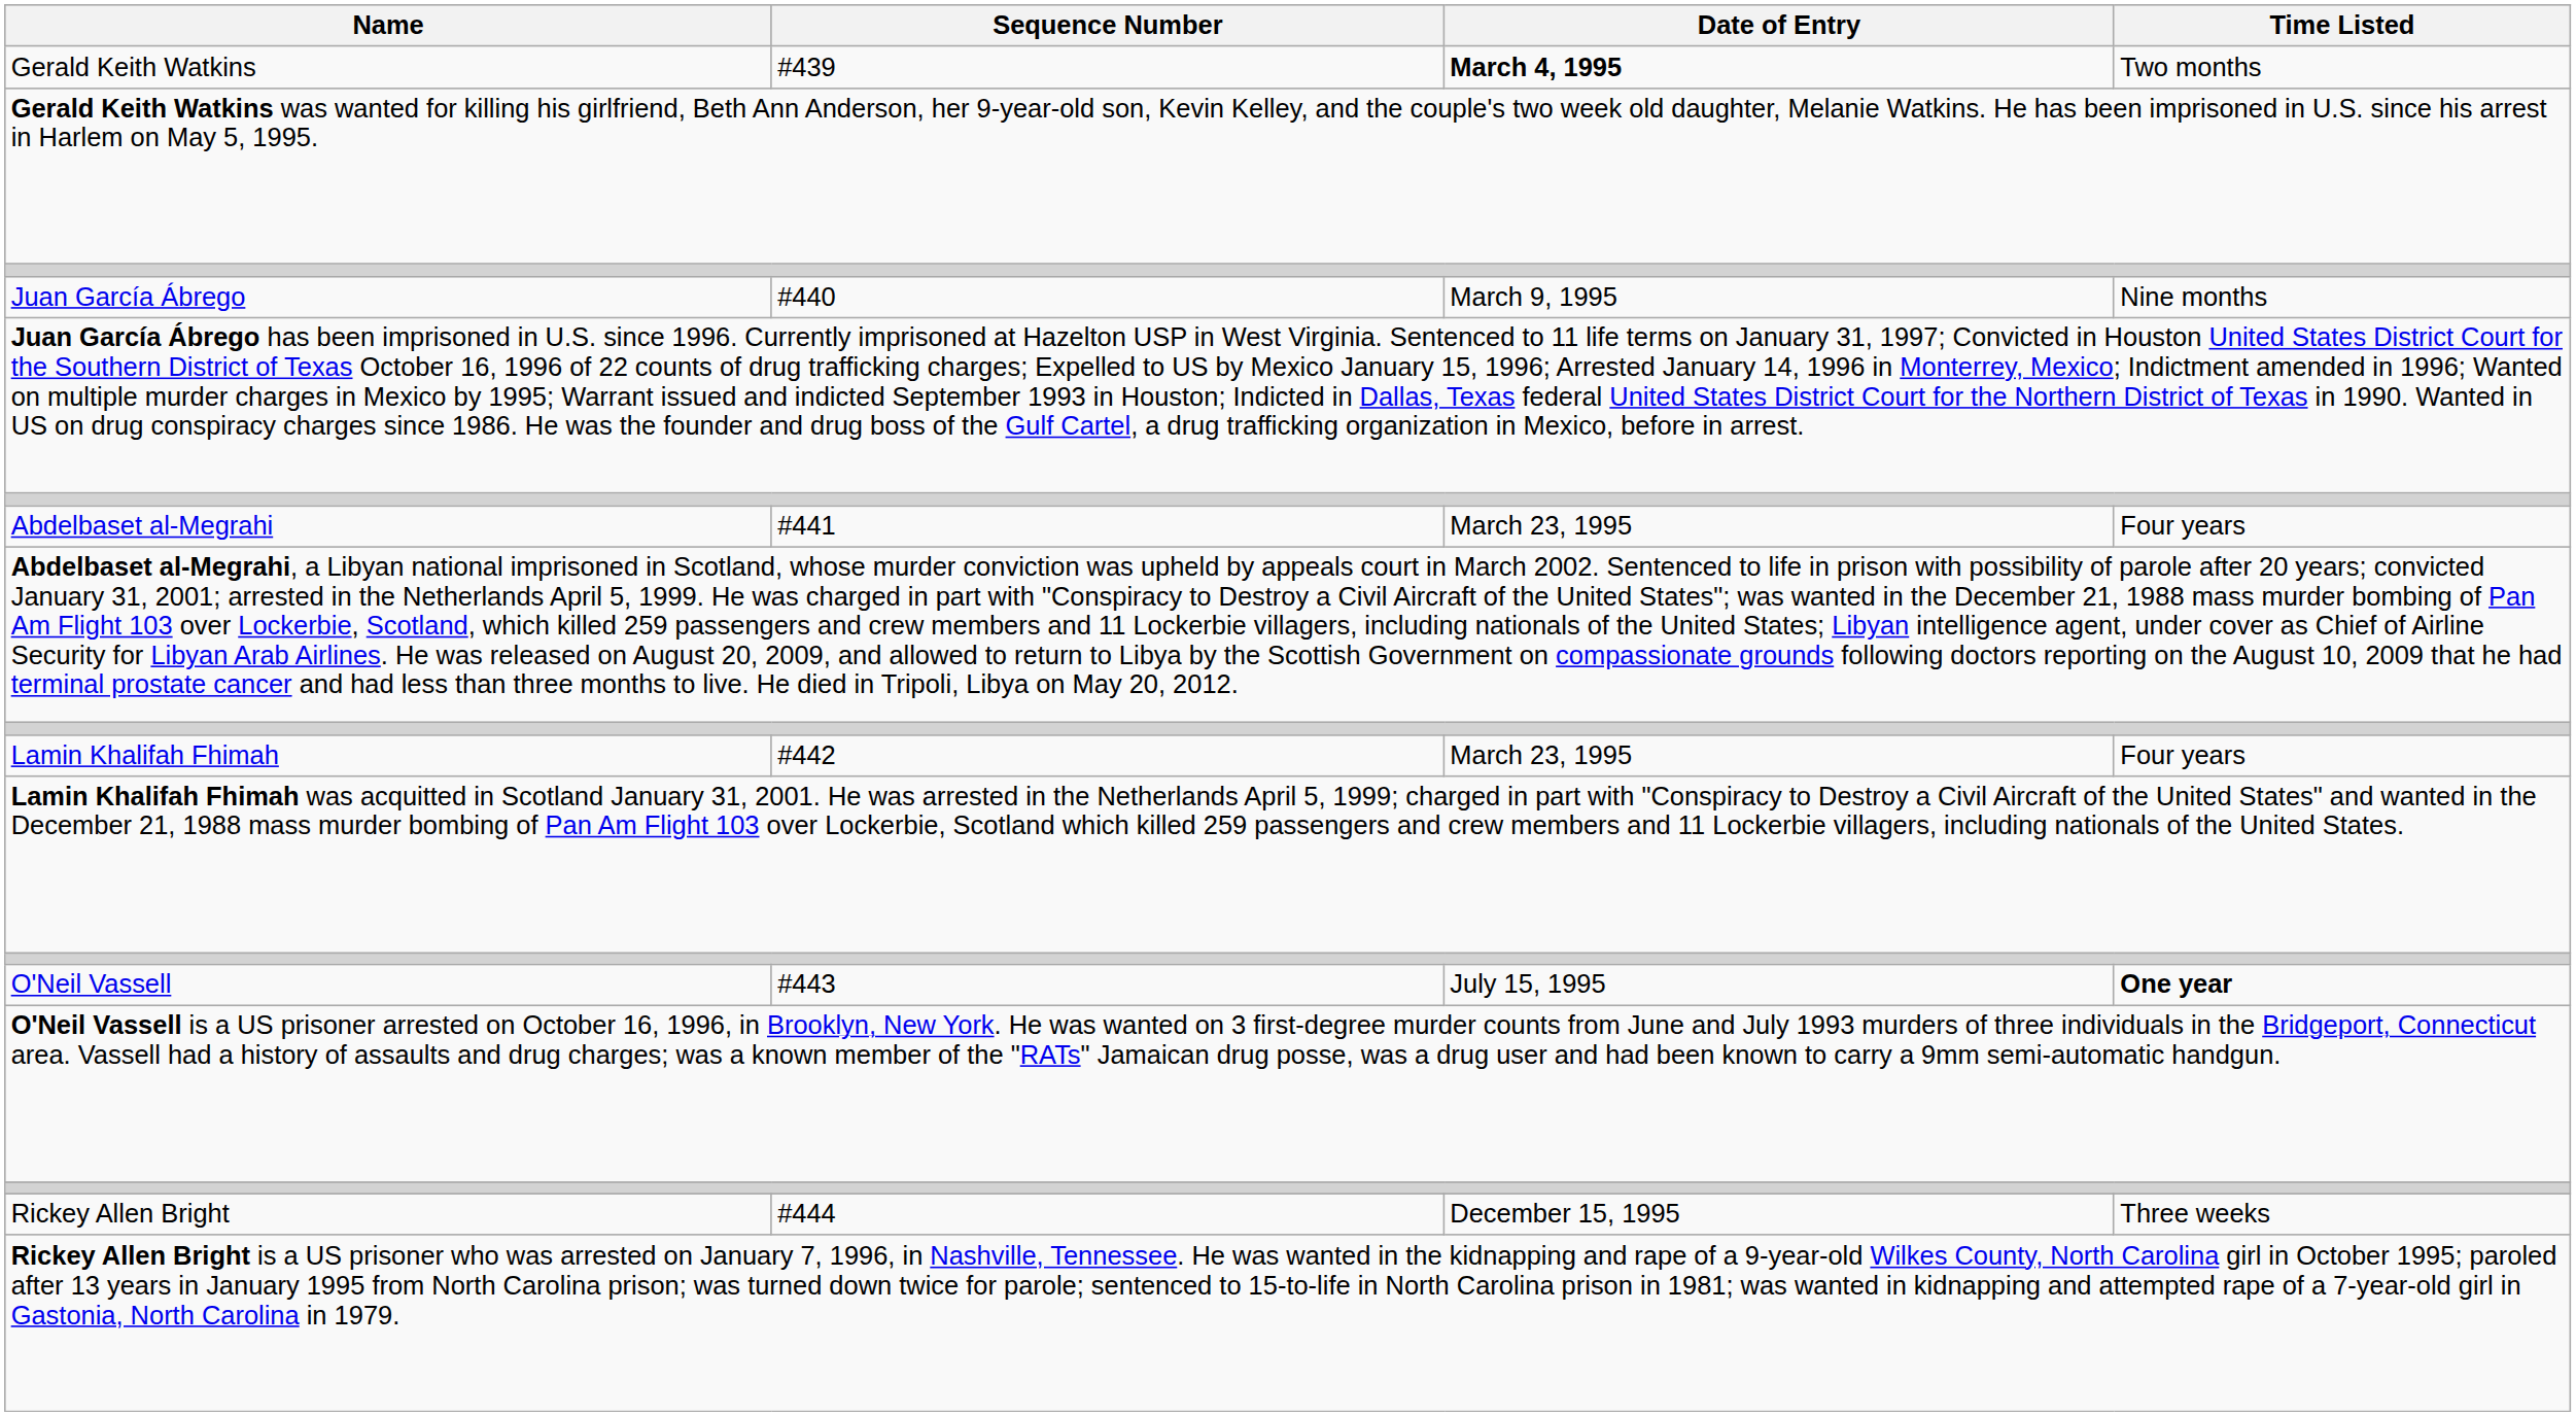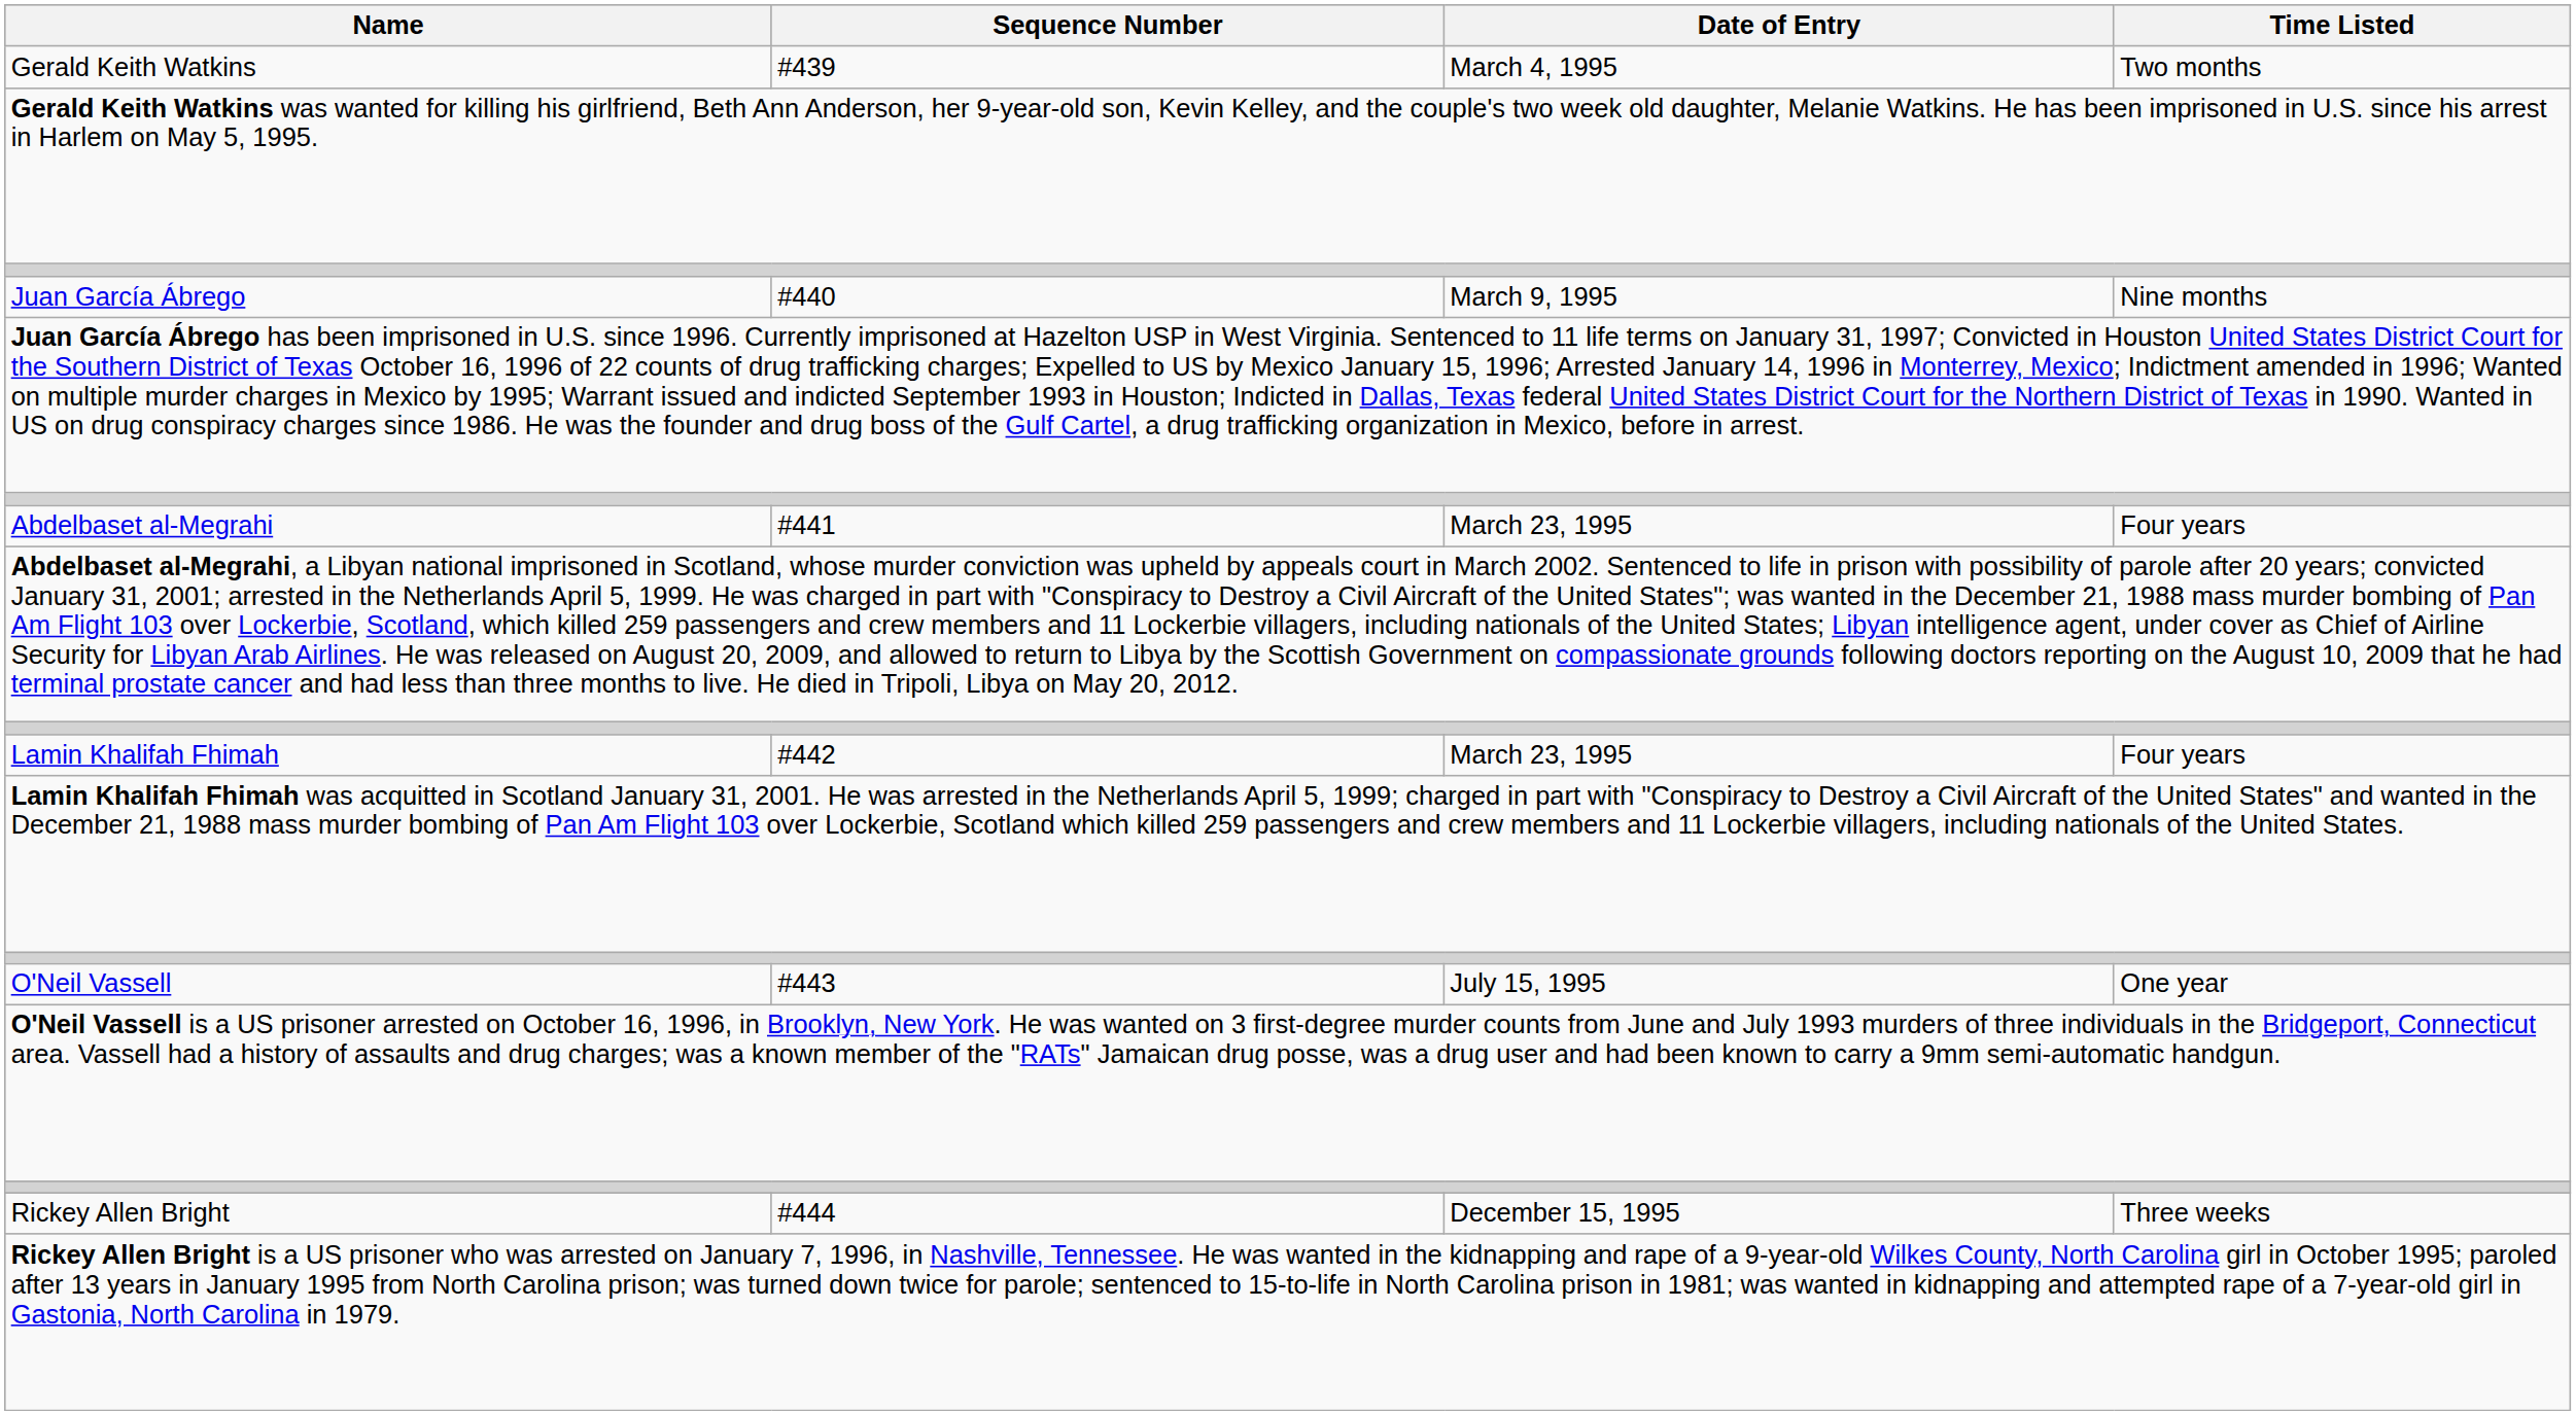Gerald Keith Watkins | Date of Entry: bold -> normal
O'Neil Vassell | Time Listed: bold -> normal
